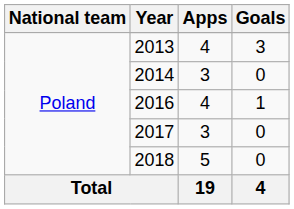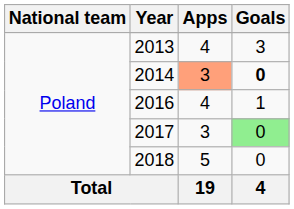2014 | Apps: no background -> lightsalmon background
2014 | Goals: normal -> bold
2017 | Goals: no background -> lightgreen background
